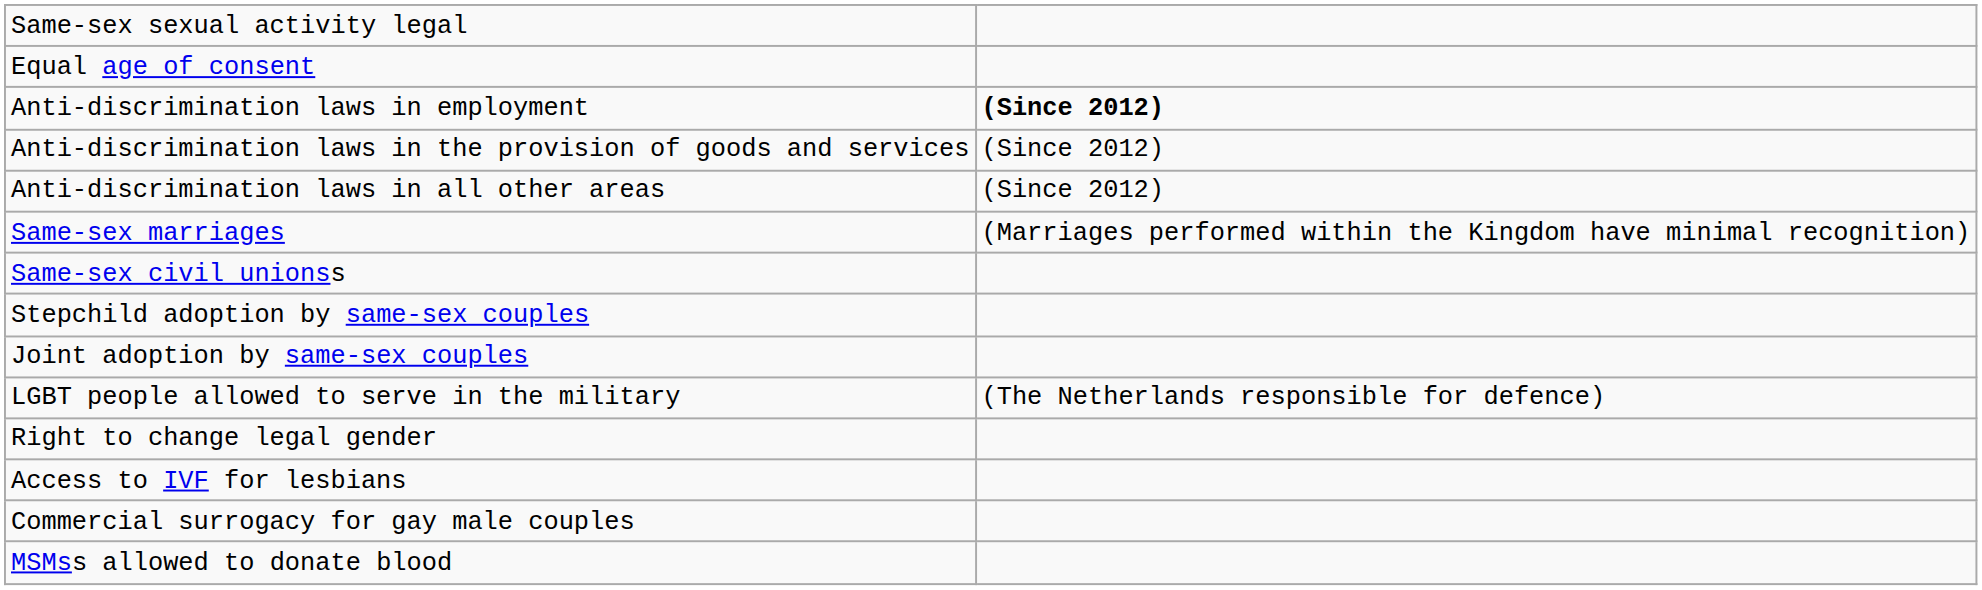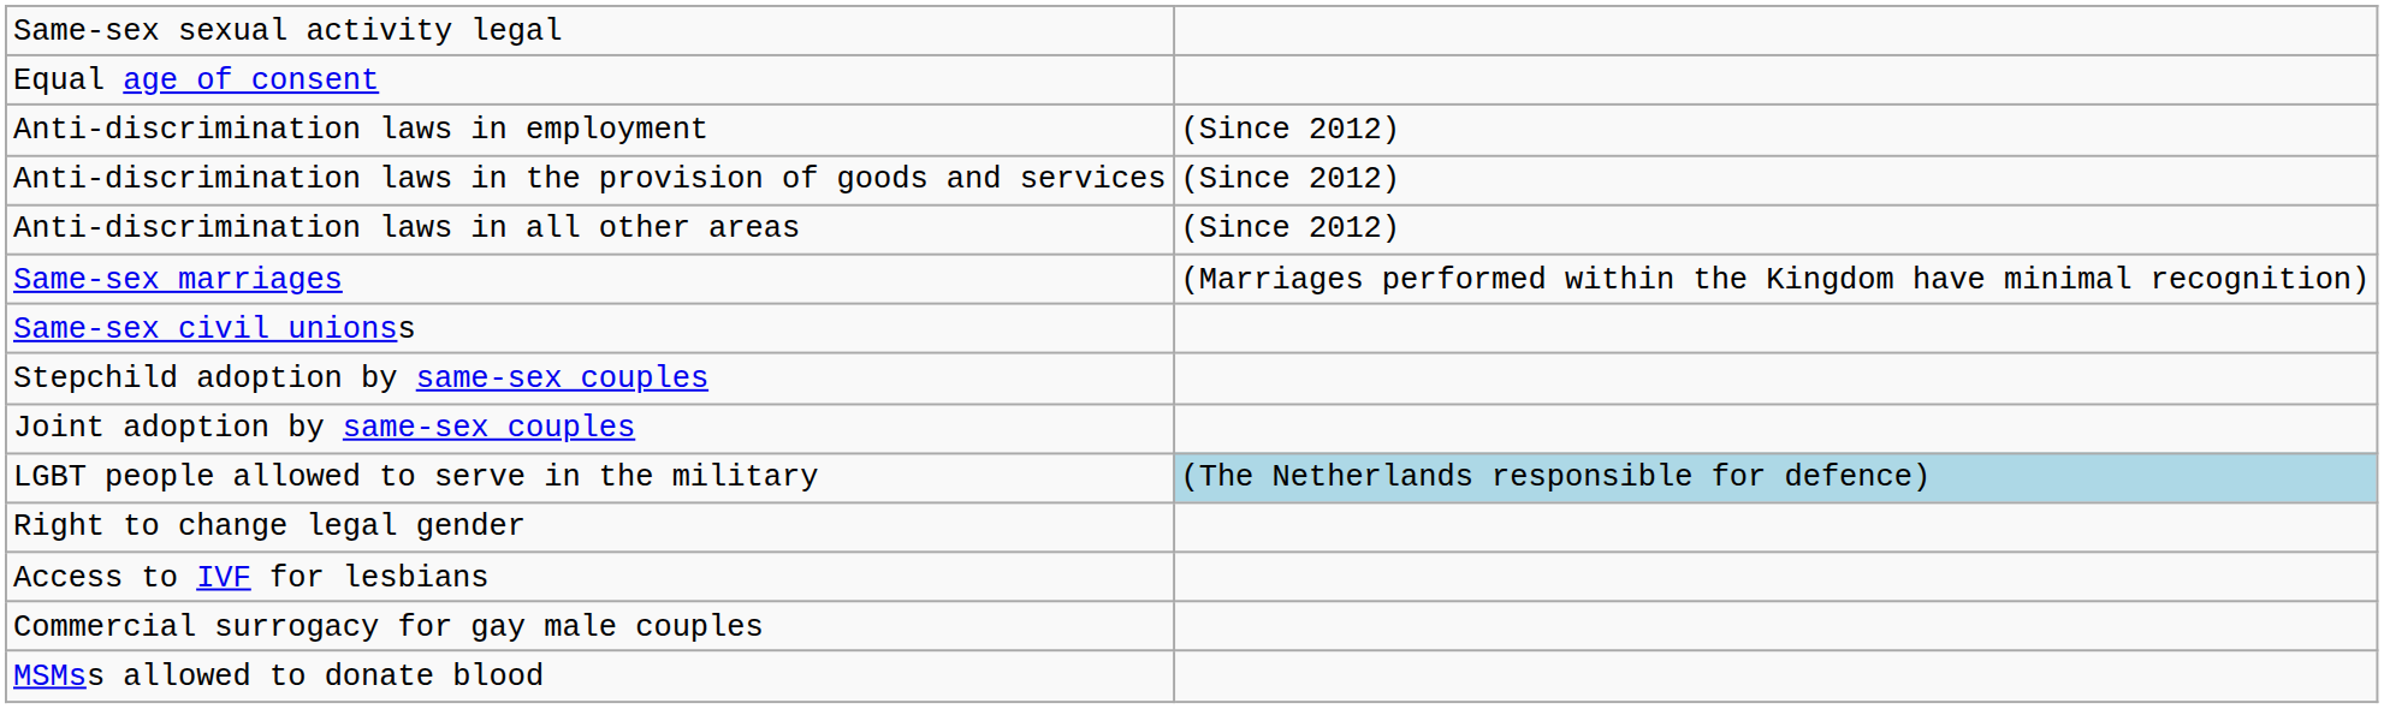Anti-discrimination laws in employment | column 2: bold -> normal
LGBT people allowed to serve in the military | column 2: no background -> lightblue background
